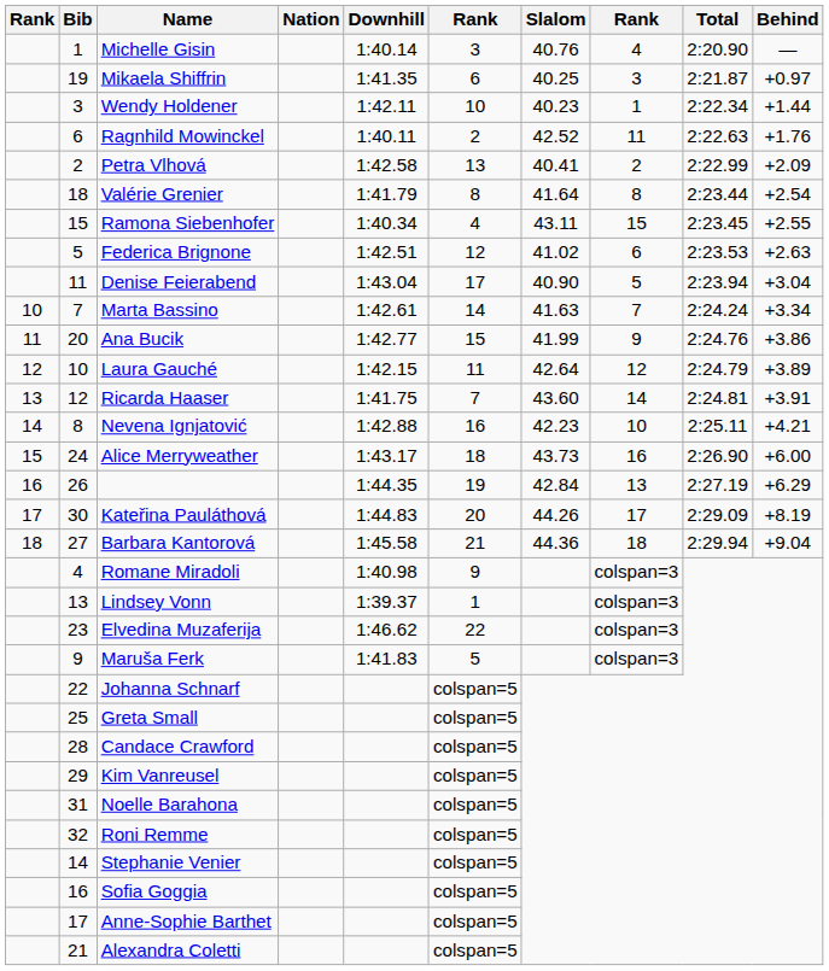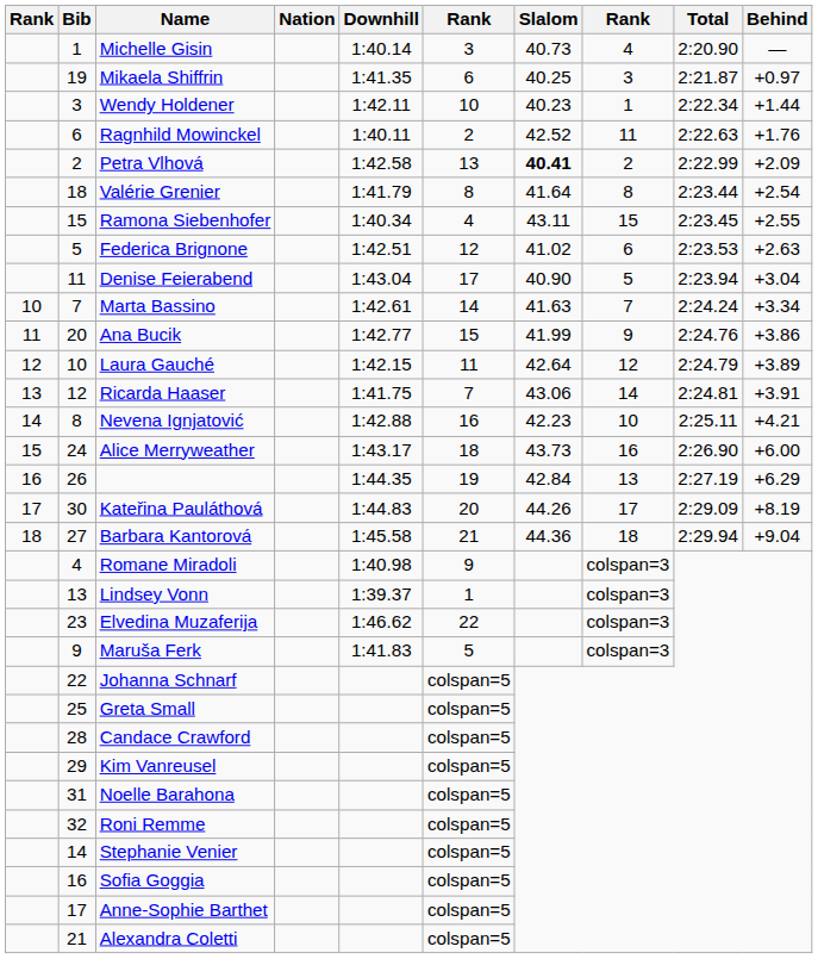Michelle Gisin | Slalom: 40.76 -> 40.73
Petra Vlhová | Slalom: normal -> bold
Ricarda Haaser | Slalom: 43.60 -> 43.06
